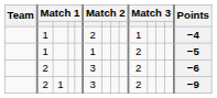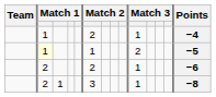row 4 | column 2: no background -> lightyellow background
row 5 | column 6: 3 -> 2
row 5 | column 10: 2 -> 1
row 6 | column 10: 2 -> 1
row 6 | Points: −9 -> −8
